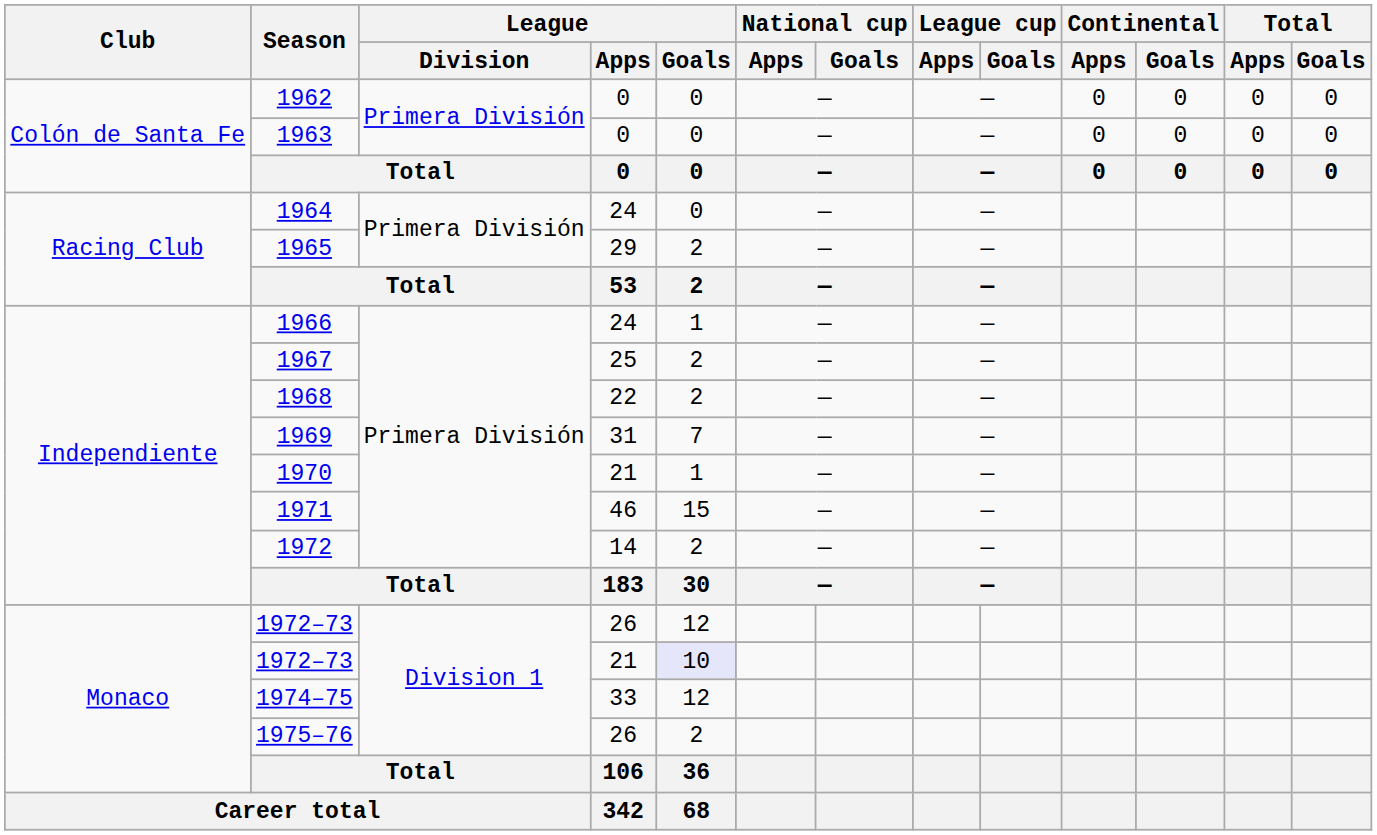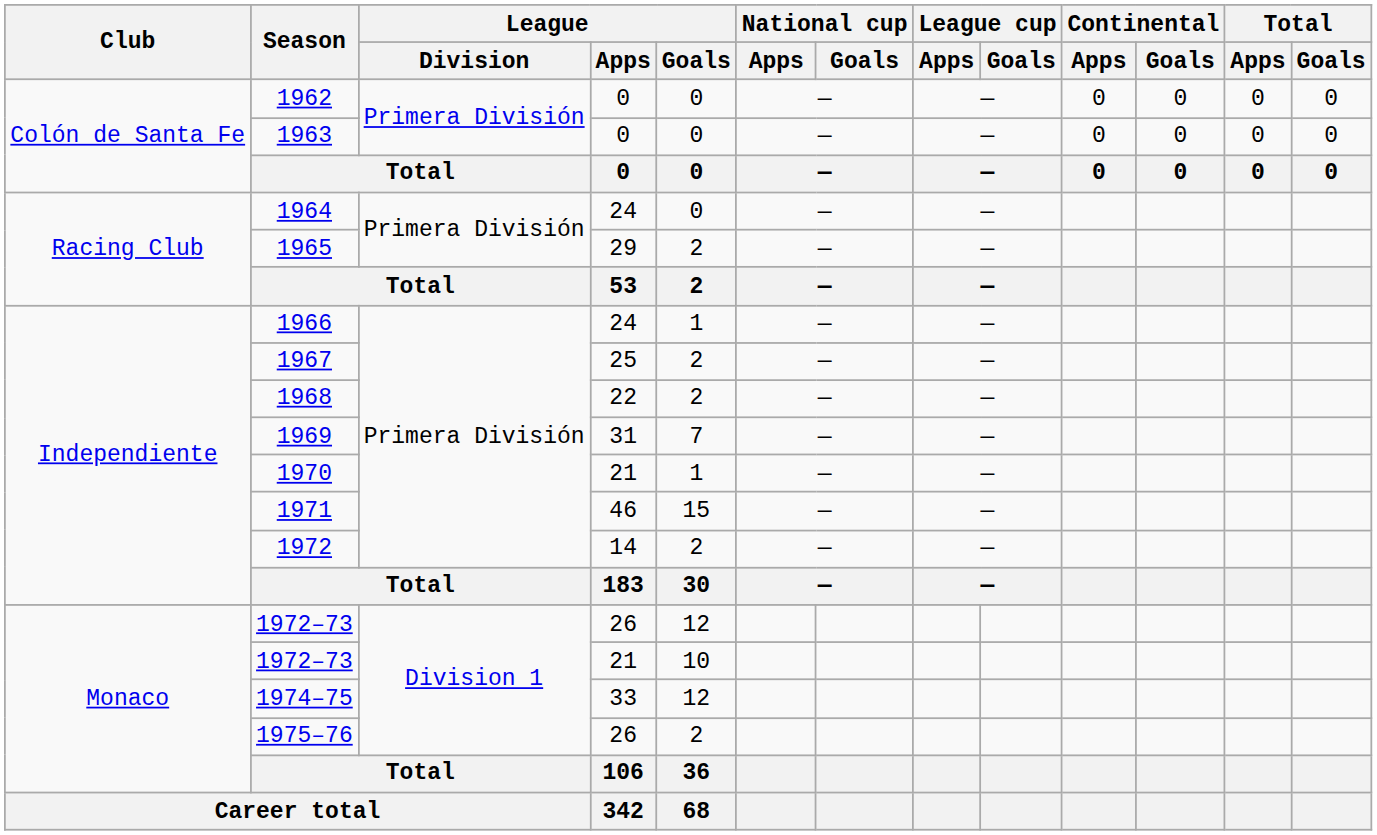1972–73 / 21 | League / Goals: lavender background -> no background
